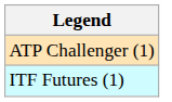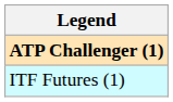row 2 | column 1: normal -> bold
